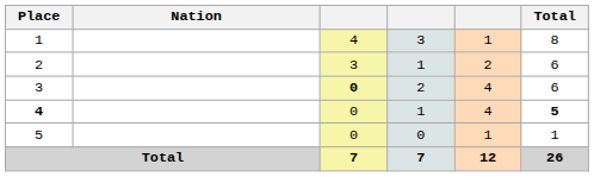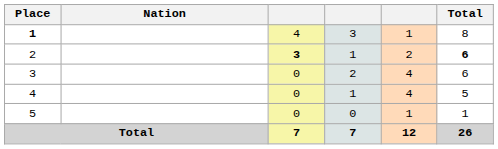row 2 | Place: normal -> bold
row 3 | column 3: normal -> bold
row 3 | Total: normal -> bold
row 4 | column 3: bold -> normal
row 5 | Place: bold -> normal
row 5 | Total: bold -> normal
